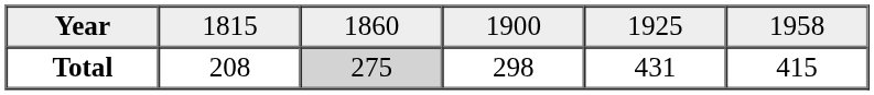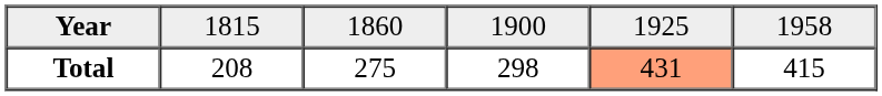row 2 | column 3: lightgrey background -> no background
row 2 | column 5: no background -> lightsalmon background
